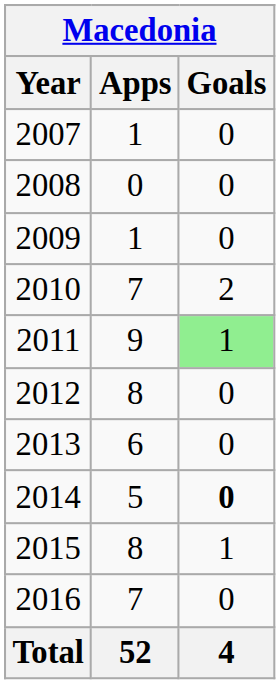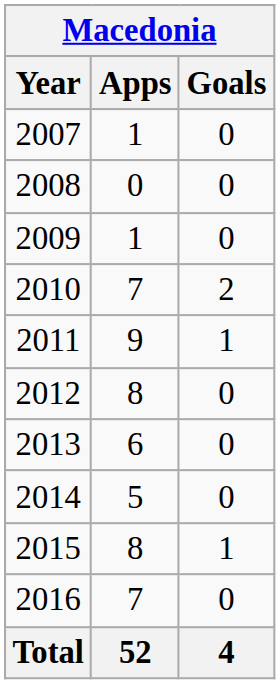2011 | Goals: lightgreen background -> no background
2014 | Goals: bold -> normal
